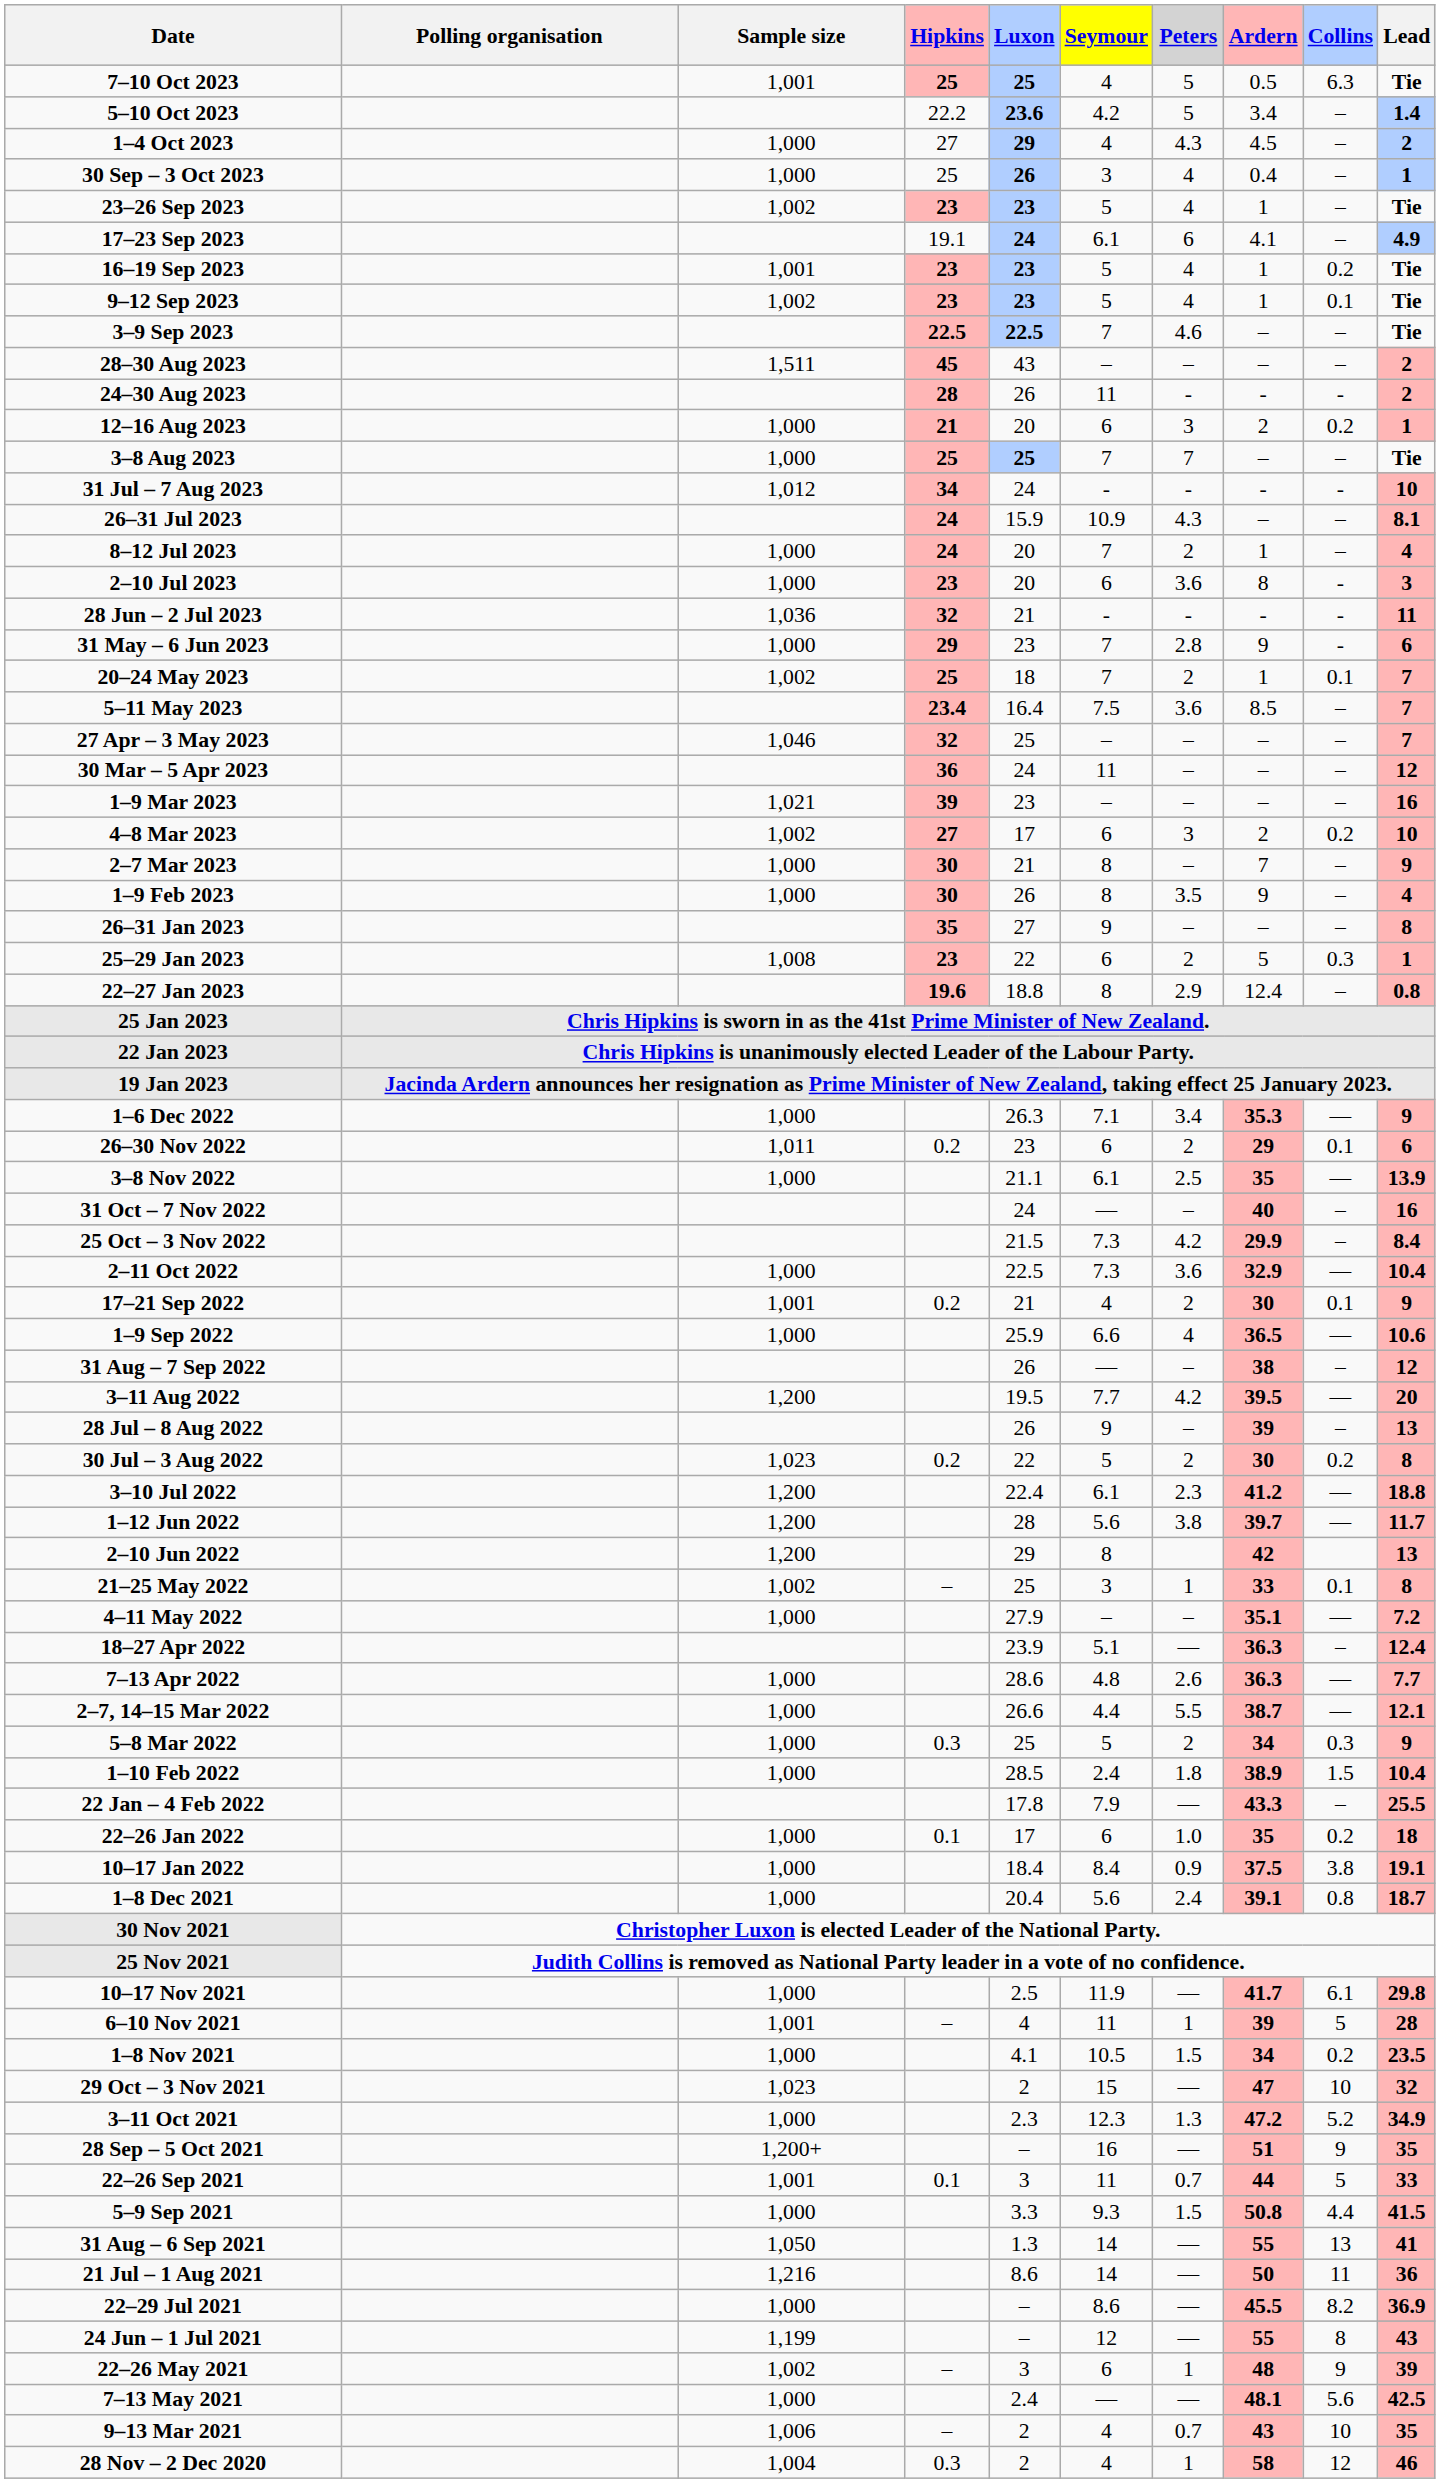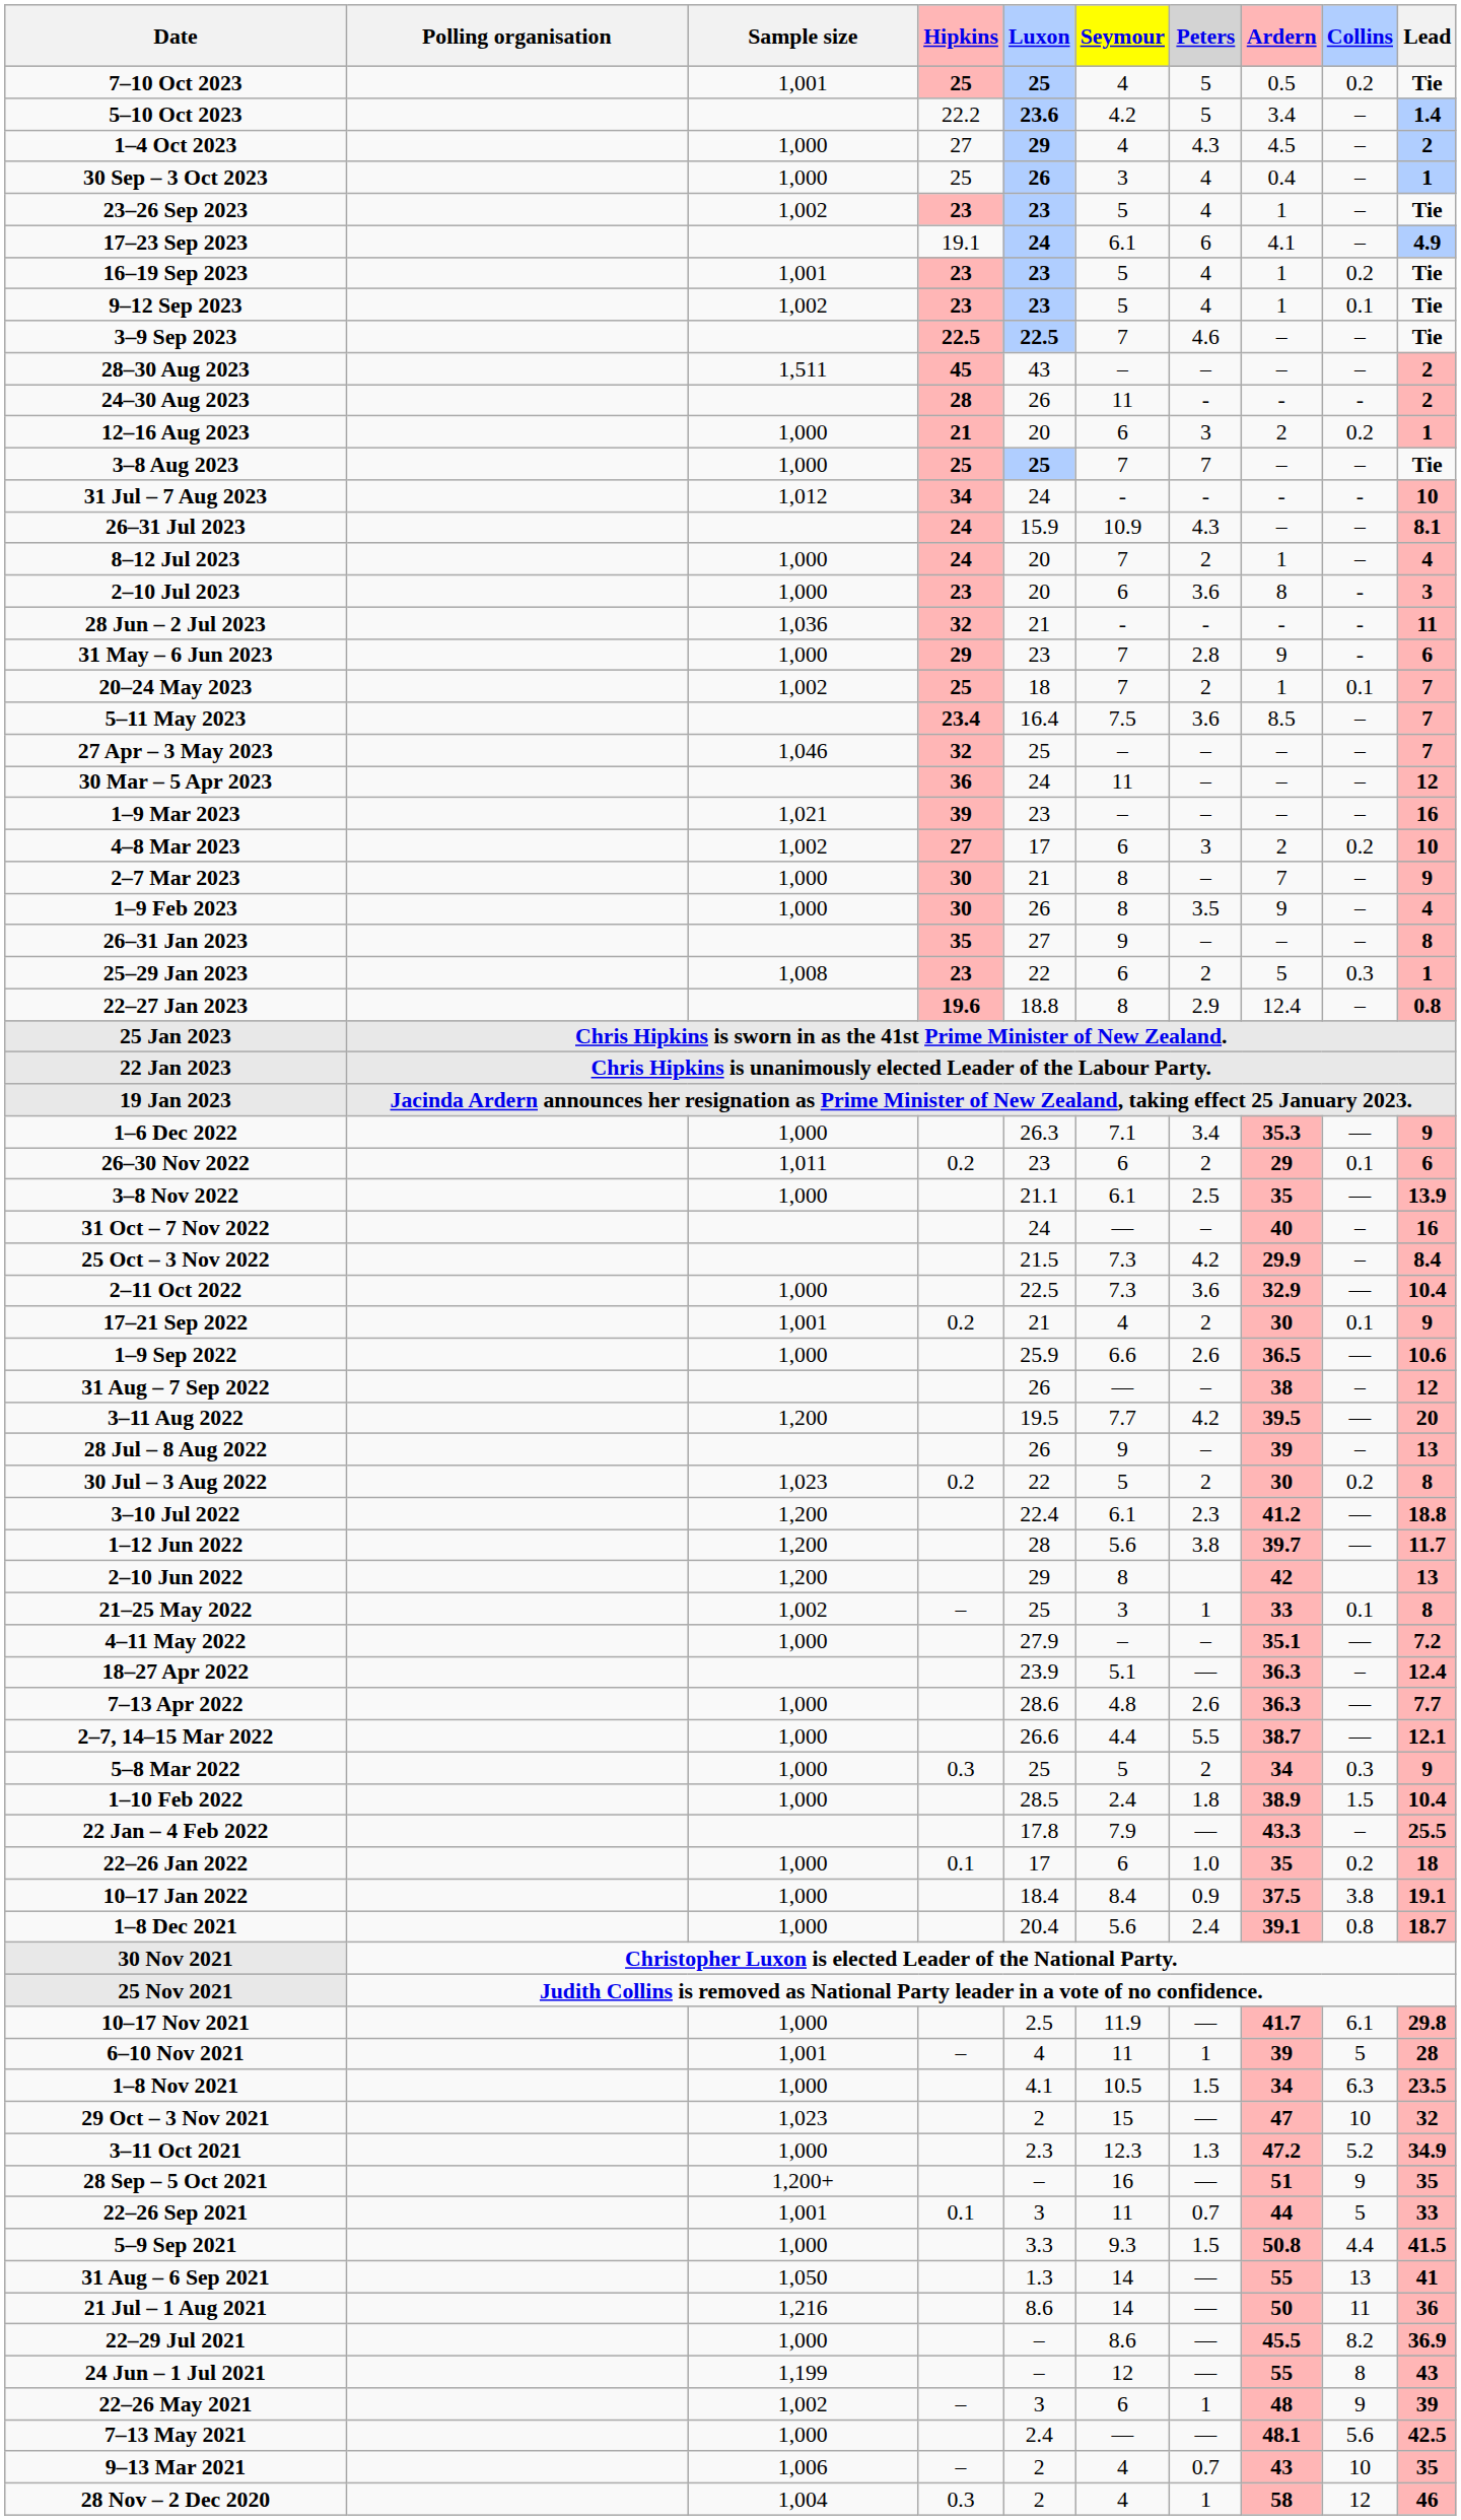7–10 Oct 2023 | Collins: 6.3 -> 0.2
1–9 Sep 2022 | Peters: 4 -> 2.6
1–8 Nov 2021 | Collins: 0.2 -> 6.3
